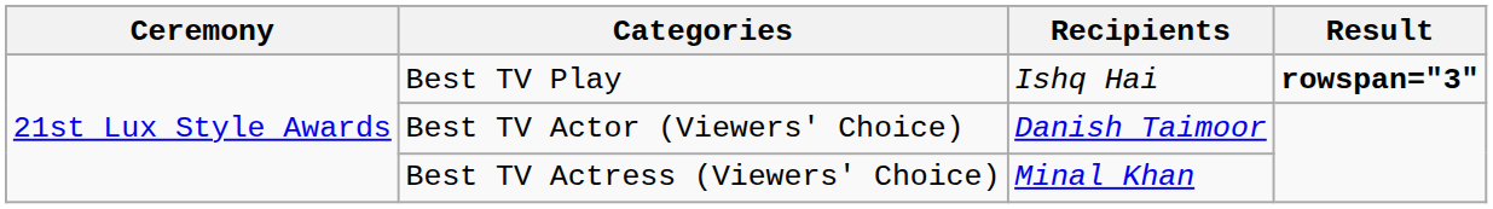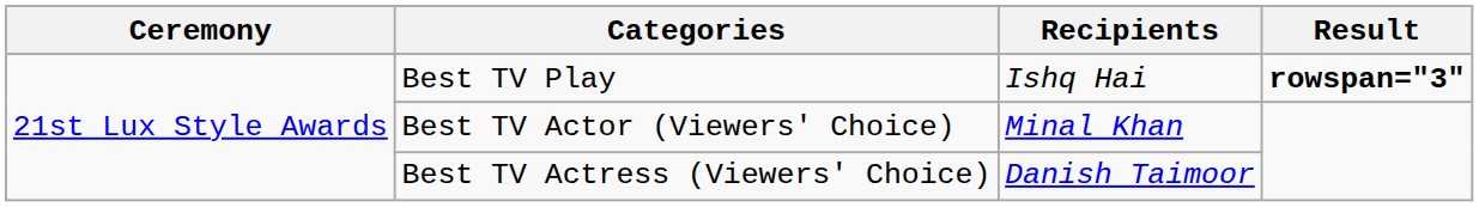Best TV Actor (Viewers' Choice) | Recipients: Danish Taimoor -> Minal Khan
Best TV Actress (Viewers' Choice) | Recipients: Minal Khan -> Danish Taimoor
